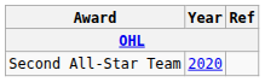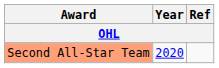row 3 | Award: no background -> lightsalmon background
